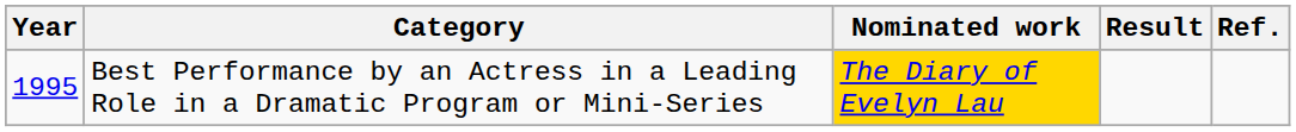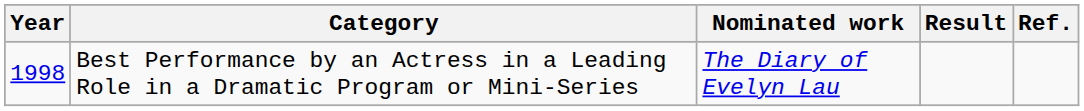row 2 | Year: 1995 -> 1998
row 2 | Nominated work: gold background -> no background
